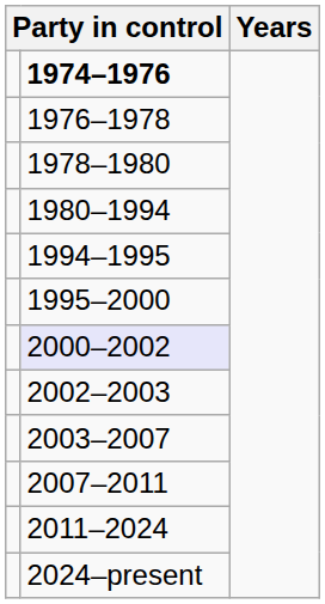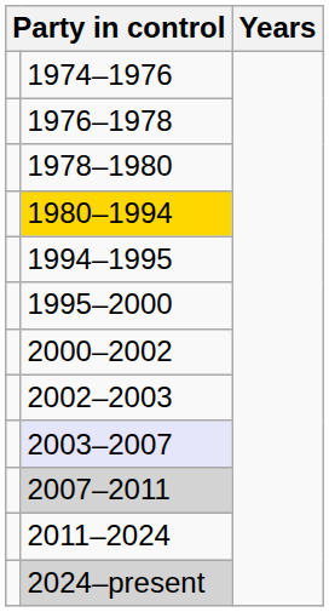1974–1976 | column 2: bold -> normal
1980–1994 | column 2: no background -> gold background
2000–2002 | column 2: lavender background -> no background
2003–2007 | column 2: no background -> lavender background
2007–2011 | column 2: no background -> lightgrey background
2024–present | column 2: no background -> lightgrey background
